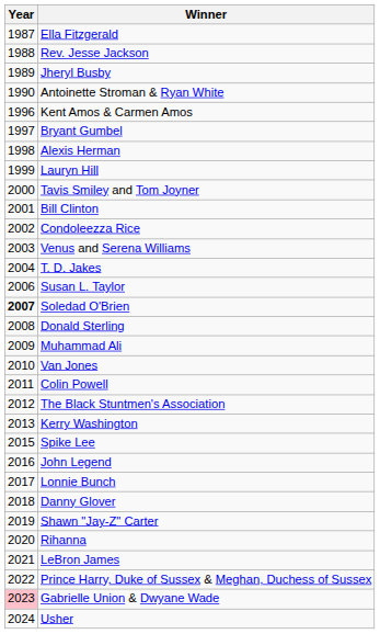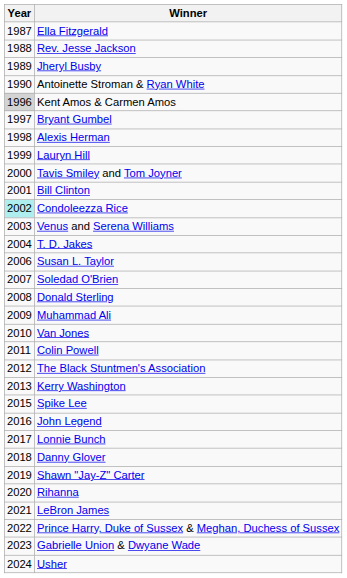Kent Amos & Carmen Amos | Year: no background -> lightgrey background
Condoleezza Rice | Year: no background -> paleturquoise background
Soledad O'Brien | Year: bold -> normal
Gabrielle Union & Dwyane Wade | Year: pink background -> no background
